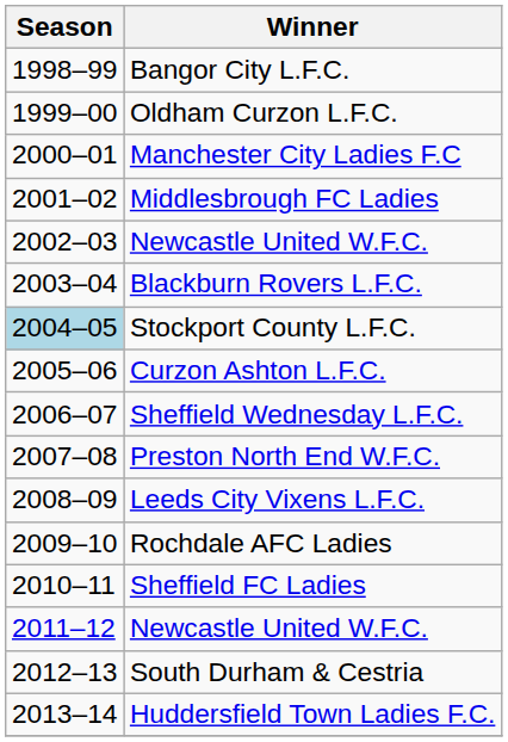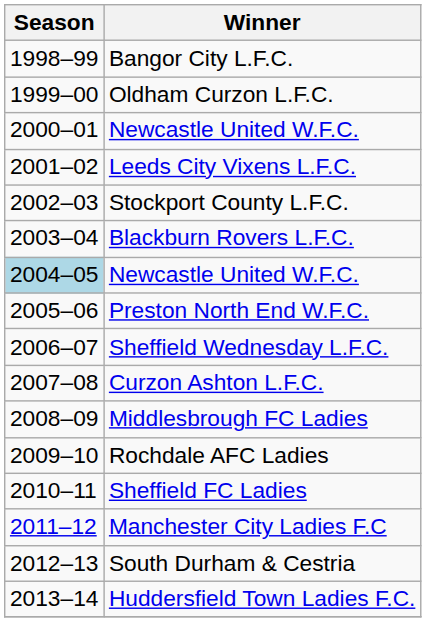row 4 | Winner: Manchester City Ladies F.C -> Newcastle United W.F.C.
row 5 | Winner: Middlesbrough FC Ladies -> Leeds City Vixens L.F.C.
row 6 | Winner: Newcastle United W.F.C. -> Stockport County L.F.C.
row 8 | Winner: Stockport County L.F.C. -> Newcastle United W.F.C.
row 9 | Winner: Curzon Ashton L.F.C. -> Preston North End W.F.C.
row 11 | Winner: Preston North End W.F.C. -> Curzon Ashton L.F.C.
row 12 | Winner: Leeds City Vixens L.F.C. -> Middlesbrough FC Ladies
row 15 | Winner: Newcastle United W.F.C. -> Manchester City Ladies F.C
